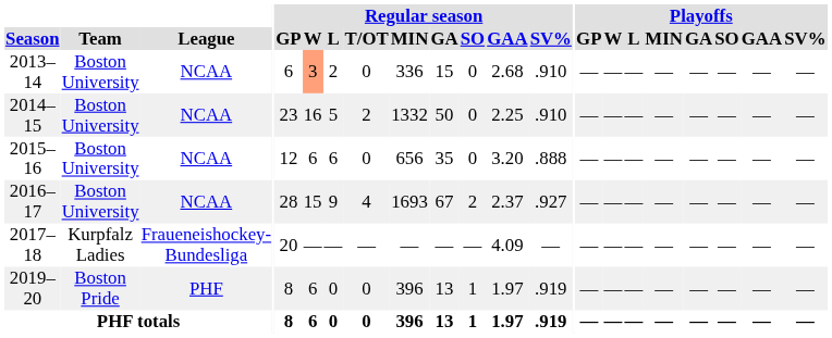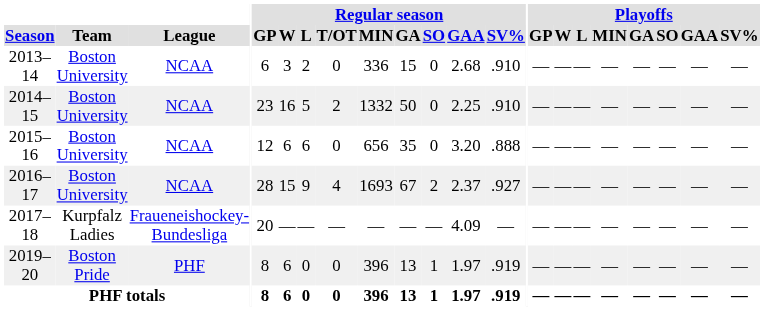2013–14 | Regular season / W: lightsalmon background -> no background
